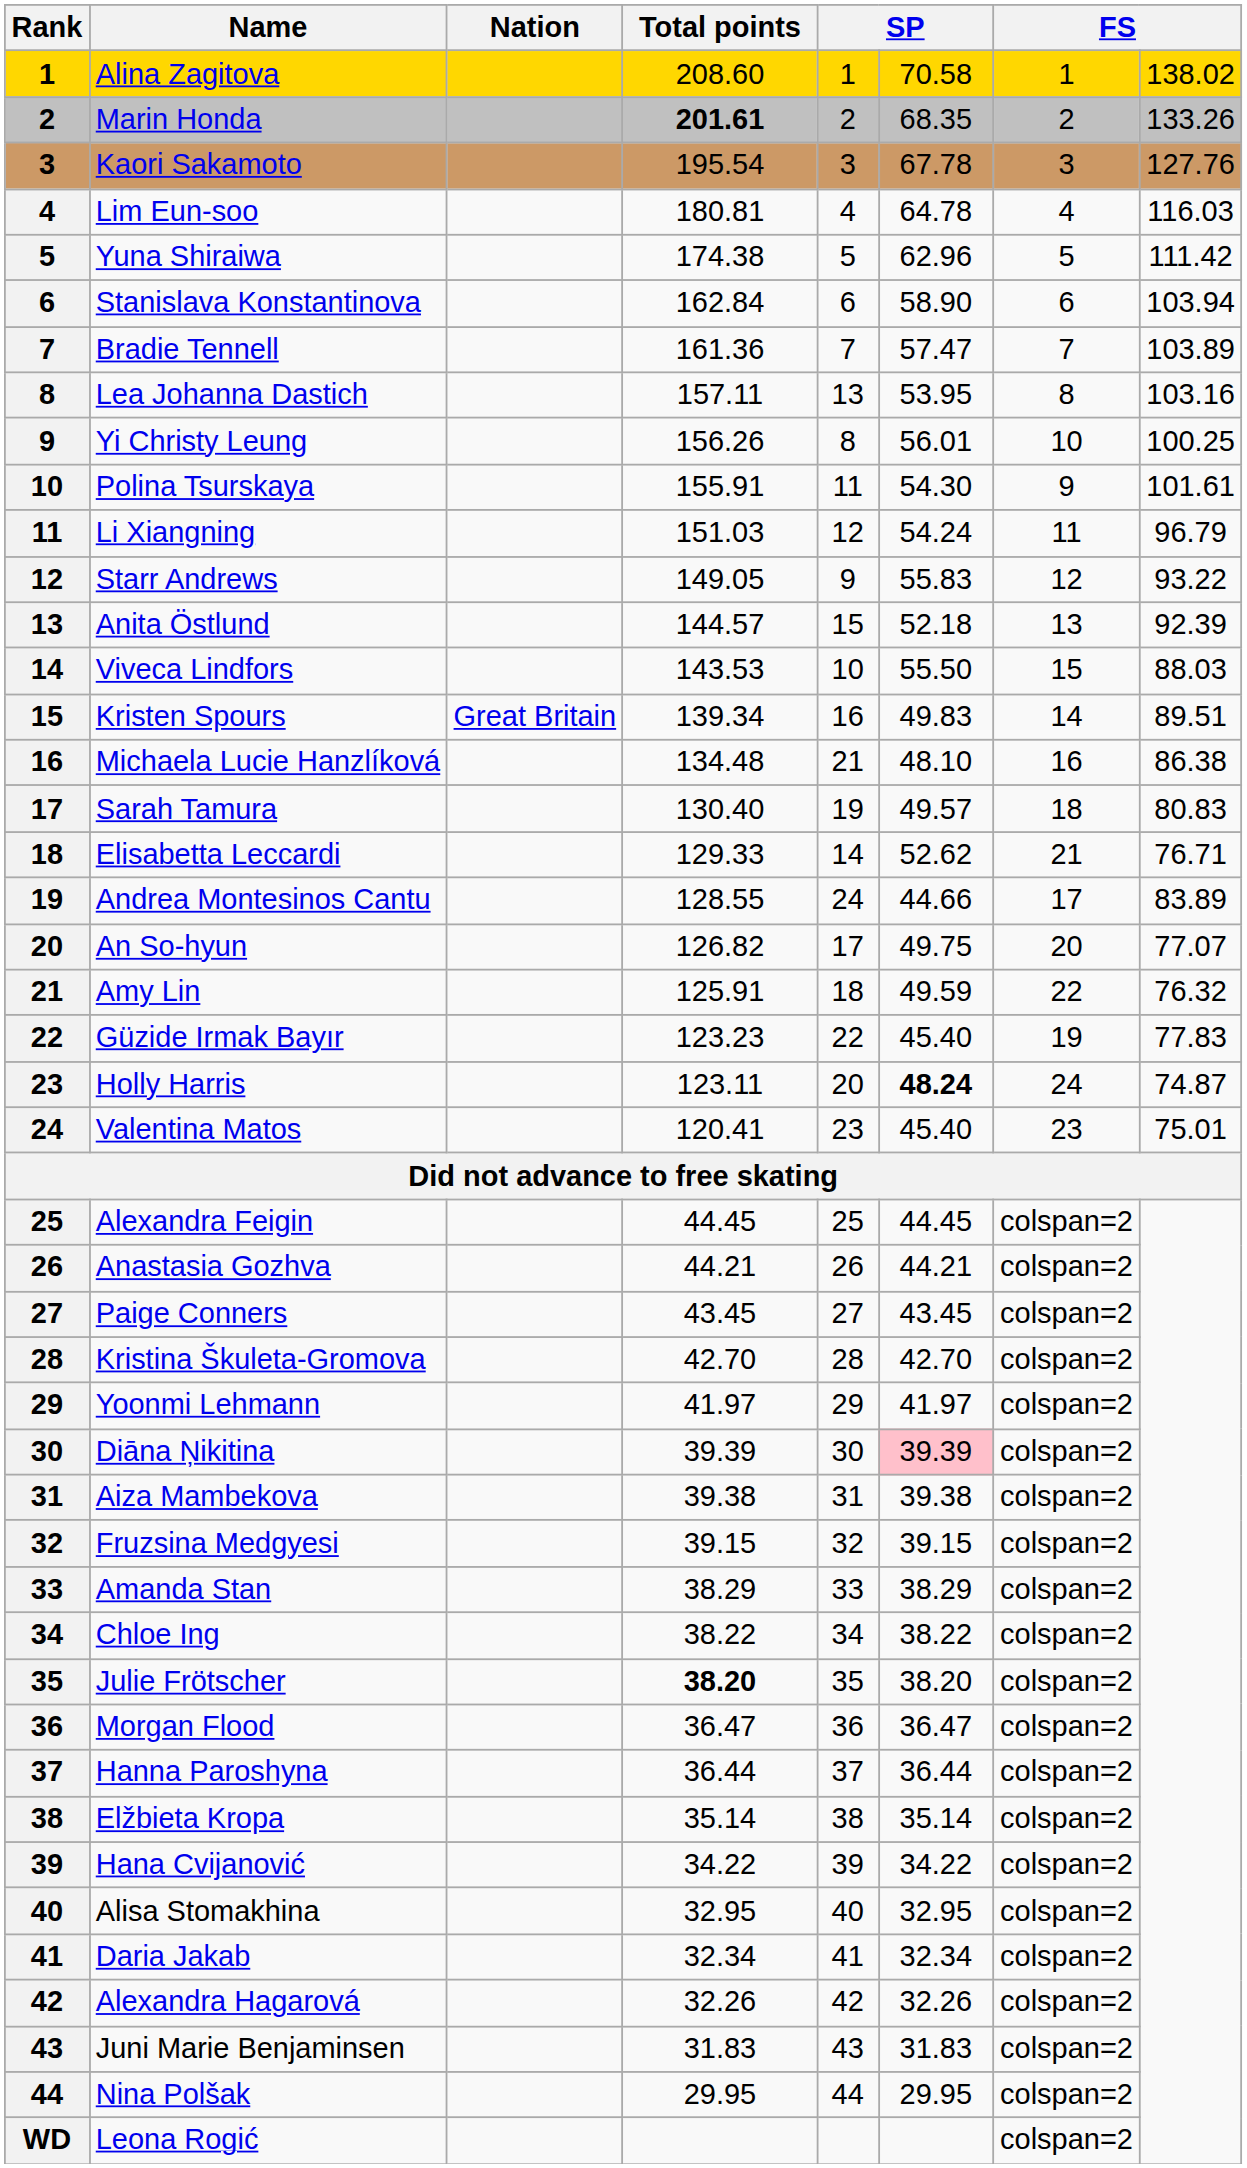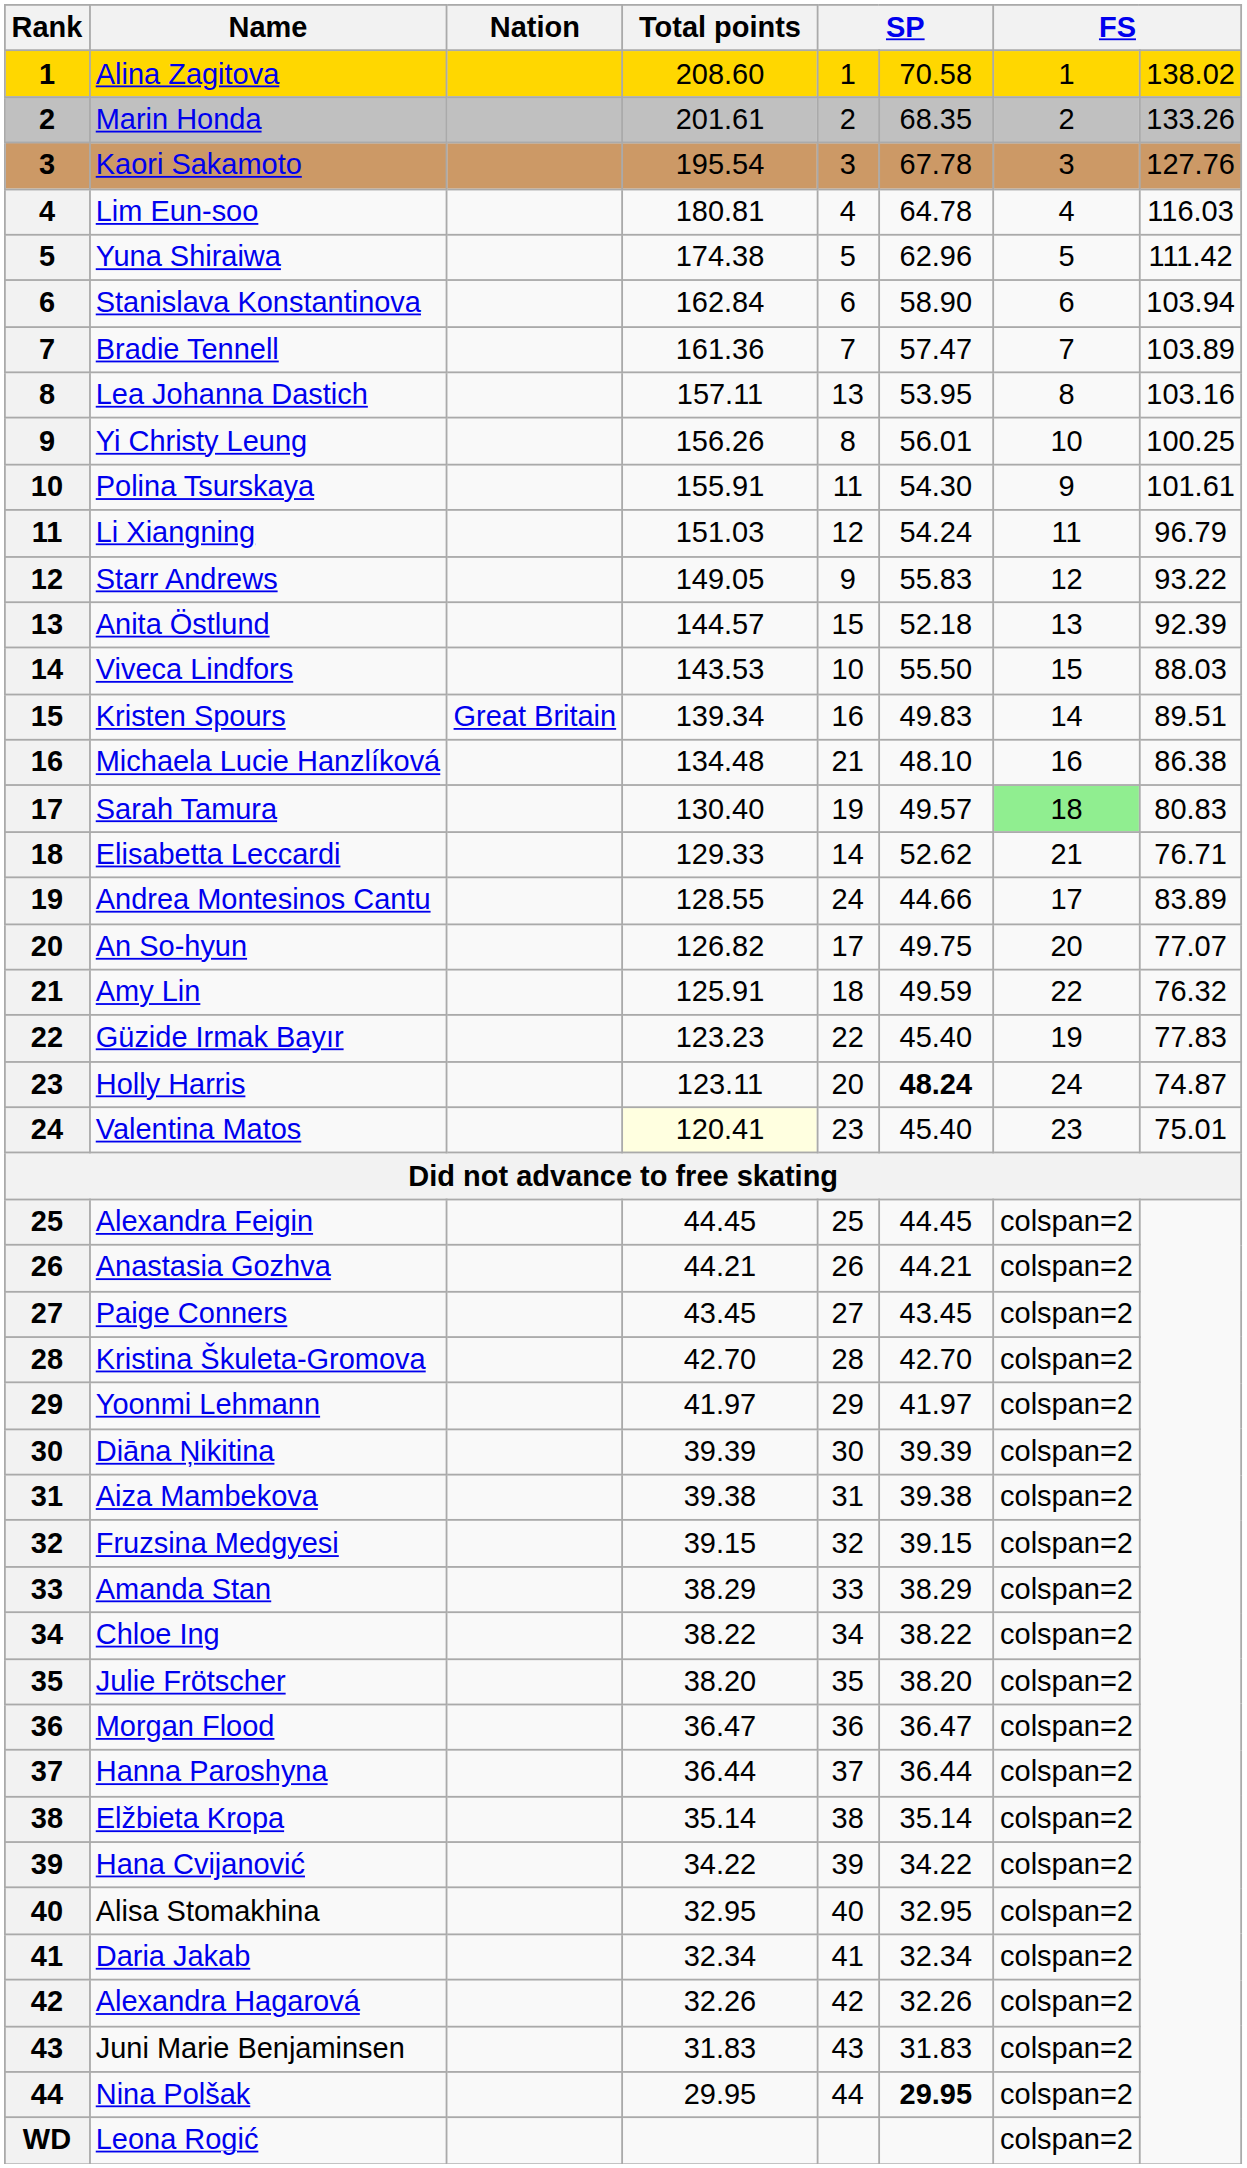Marin Honda | Total points: bold -> normal
Sarah Tamura | column 7: no background -> lightgreen background
Valentina Matos | Total points: no background -> lightyellow background
Diāna Ņikitina | column 6: pink background -> no background
Julie Frötscher | Total points: bold -> normal
Nina Polšak | column 6: normal -> bold
